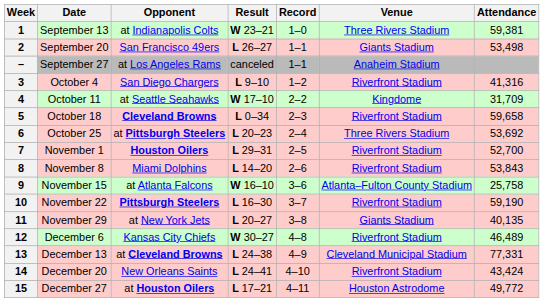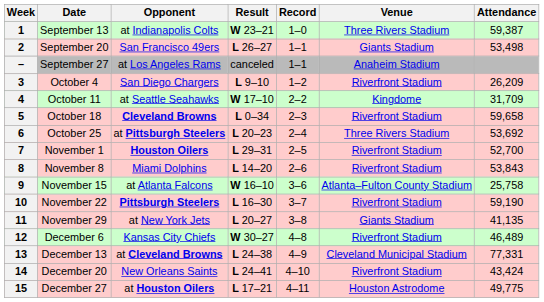1 | Attendance: 59,381 -> 59,387
3 | Attendance: 41,316 -> 26,209
11 | Attendance: 40,135 -> 41,135
15 | Attendance: 49,772 -> 49,775
